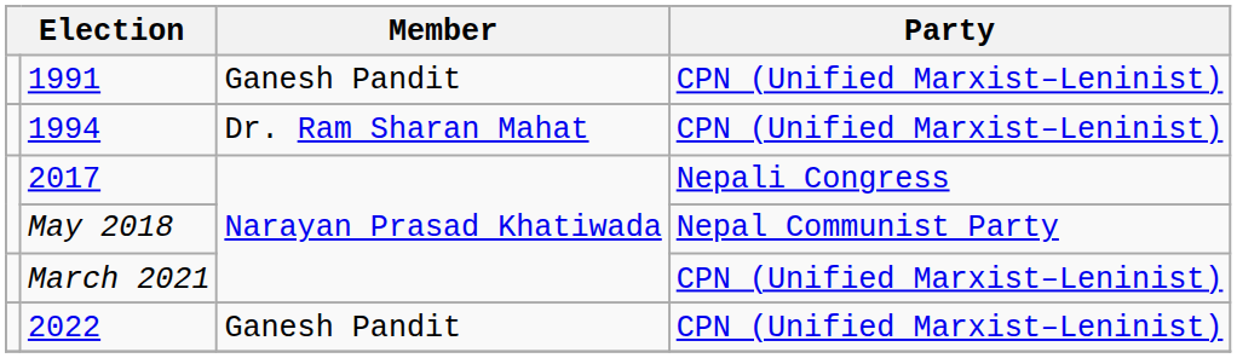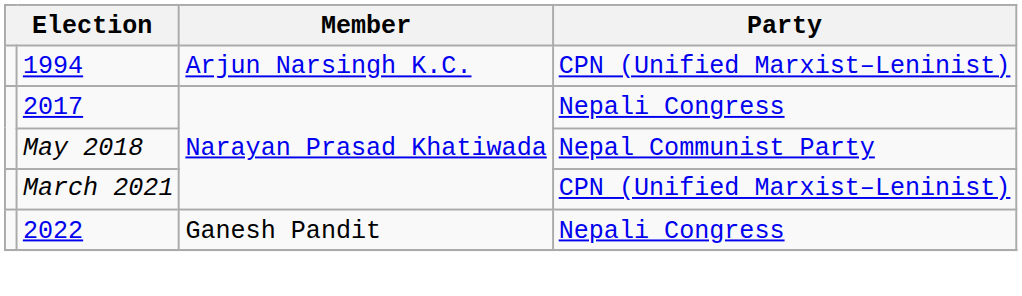- row: 1991 | Ganesh Pandit | CPN (Unified Marxist–Leninist)
1994 | Member: Dr. Ram Sharan Mahat -> Arjun Narsingh K.C.
2022 | Party: CPN (Unified Marxist–Leninist) -> Nepali Congress
